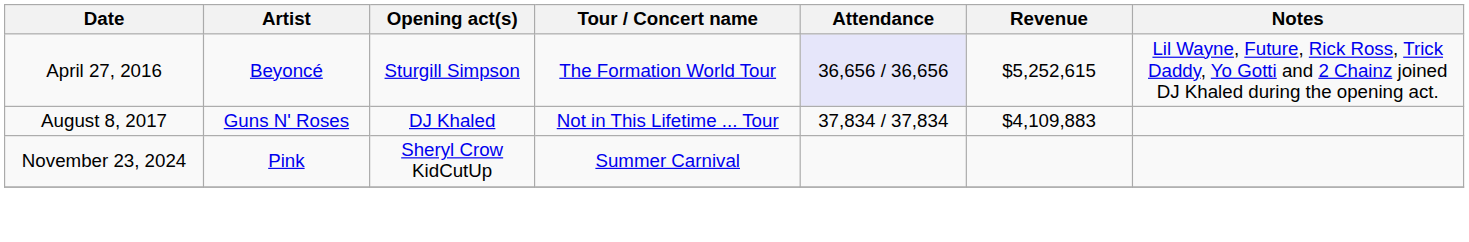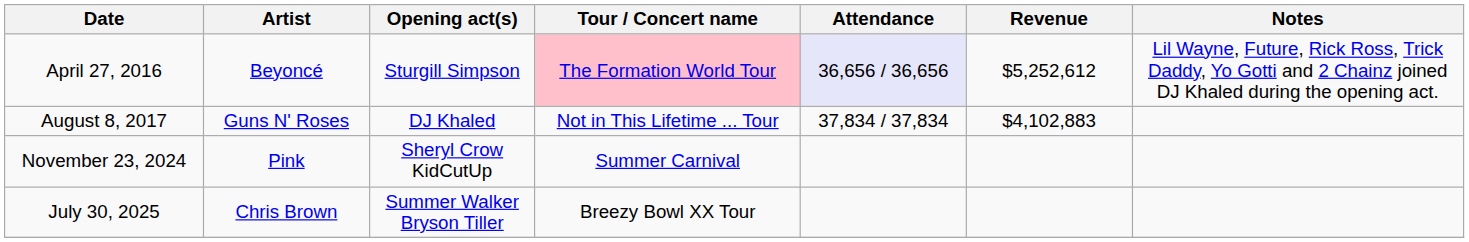April 27, 2016 | Tour / Concert name: no background -> pink background
April 27, 2016 | Revenue: $5,252,615 -> $5,252,612
August 8, 2017 | Revenue: $4,109,883 -> $4,102,883
+ row: July 30, 2025 | Chris Brown | Summer Walker Bryson Tiller | Breezy Bowl XX Tour
